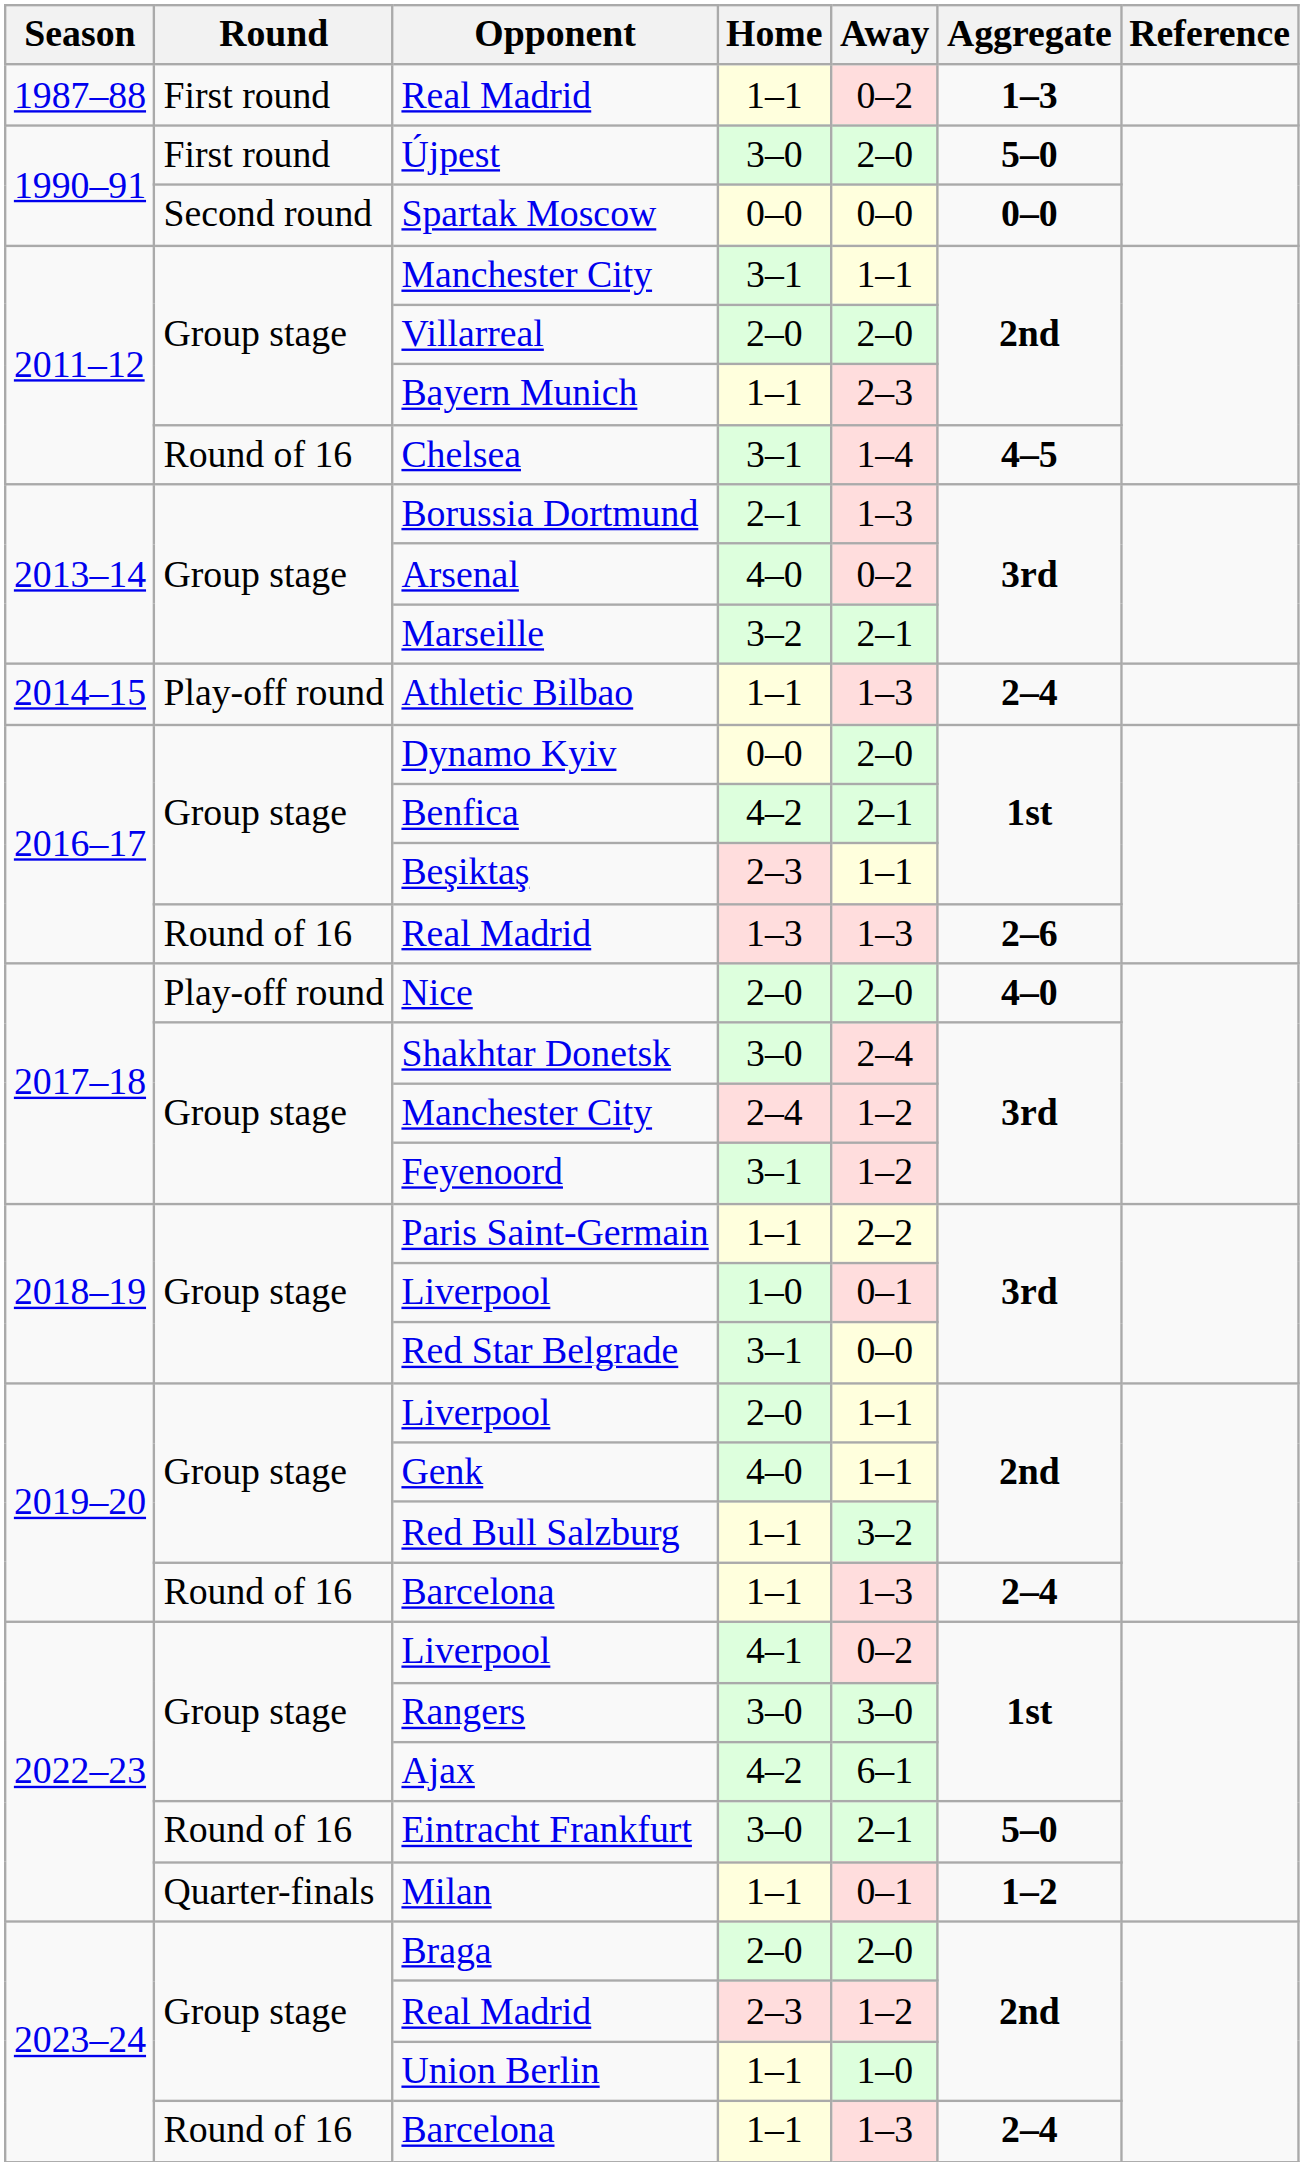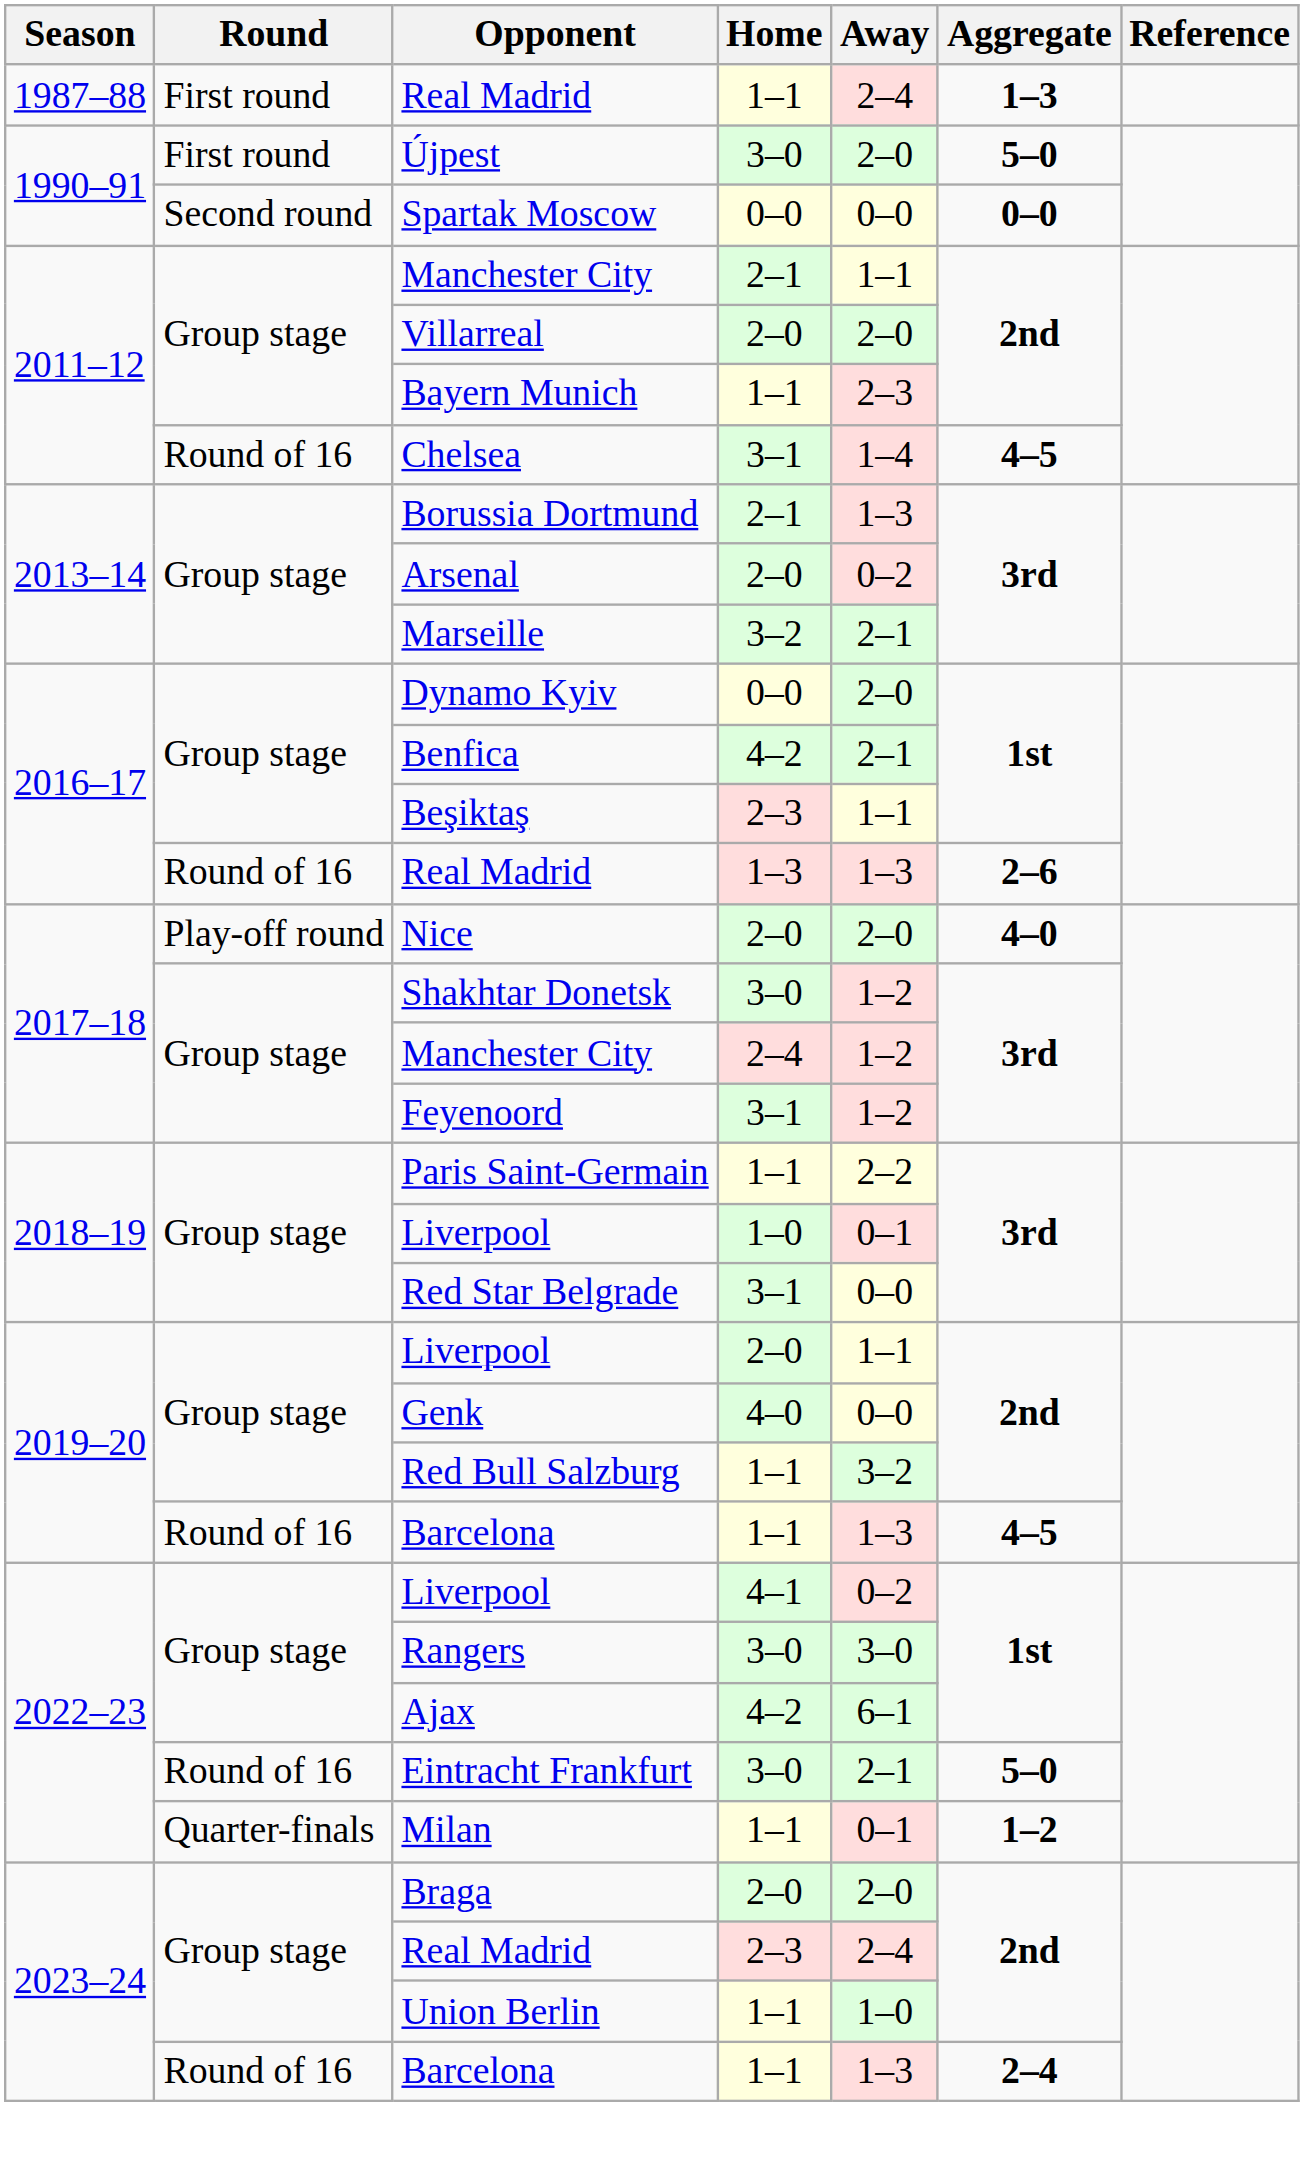1987–88 / Real Madrid | Away: 0–2 -> 2–4
2011–12 / Manchester City | Home: 3–1 -> 2–1
Arsenal | Home: 4–0 -> 2–0
- row: 2014–15 | Play-off round | Athletic Bilbao | 1–1 | 1–3 | 2–4
Shakhtar Donetsk | Away: 2–4 -> 1–2
Genk | Away: 1–1 -> 0–0
2019–20 / Barcelona | Aggregate: 2–4 -> 4–5
2023–24 / Real Madrid | Away: 1–2 -> 2–4
